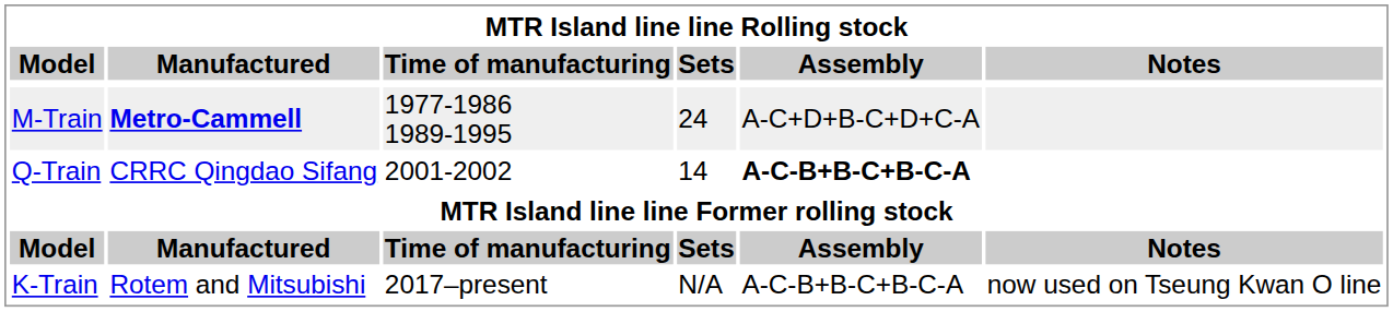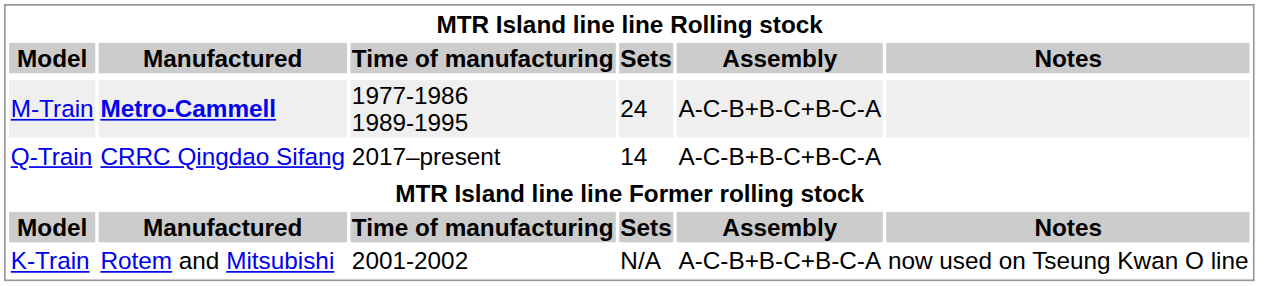M-Train | Assembly: A-C+D+B-C+D+C-A -> A-C-B+B-C+B-C-A
Q-Train | Time of manufacturing: 2001-2002 -> 2017–present
Q-Train | Assembly: bold -> normal
K-Train | Time of manufacturing: 2017–present -> 2001-2002
